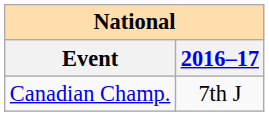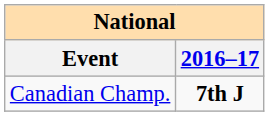Canadian Champ. | 2016–17: normal -> bold
